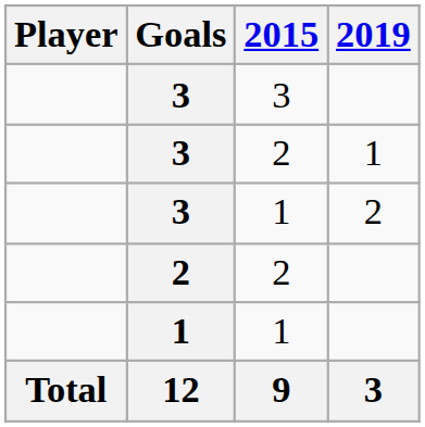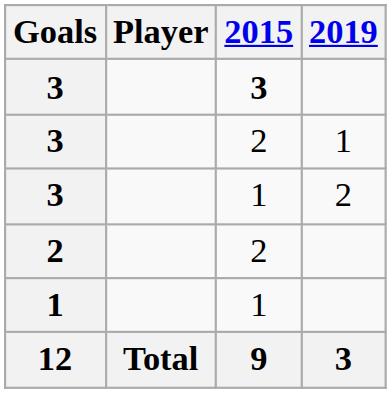columns swapped: Player <-> Goals
row 2 | 2015: normal -> bold
